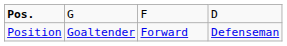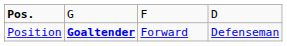Position | column 2: normal -> bold
